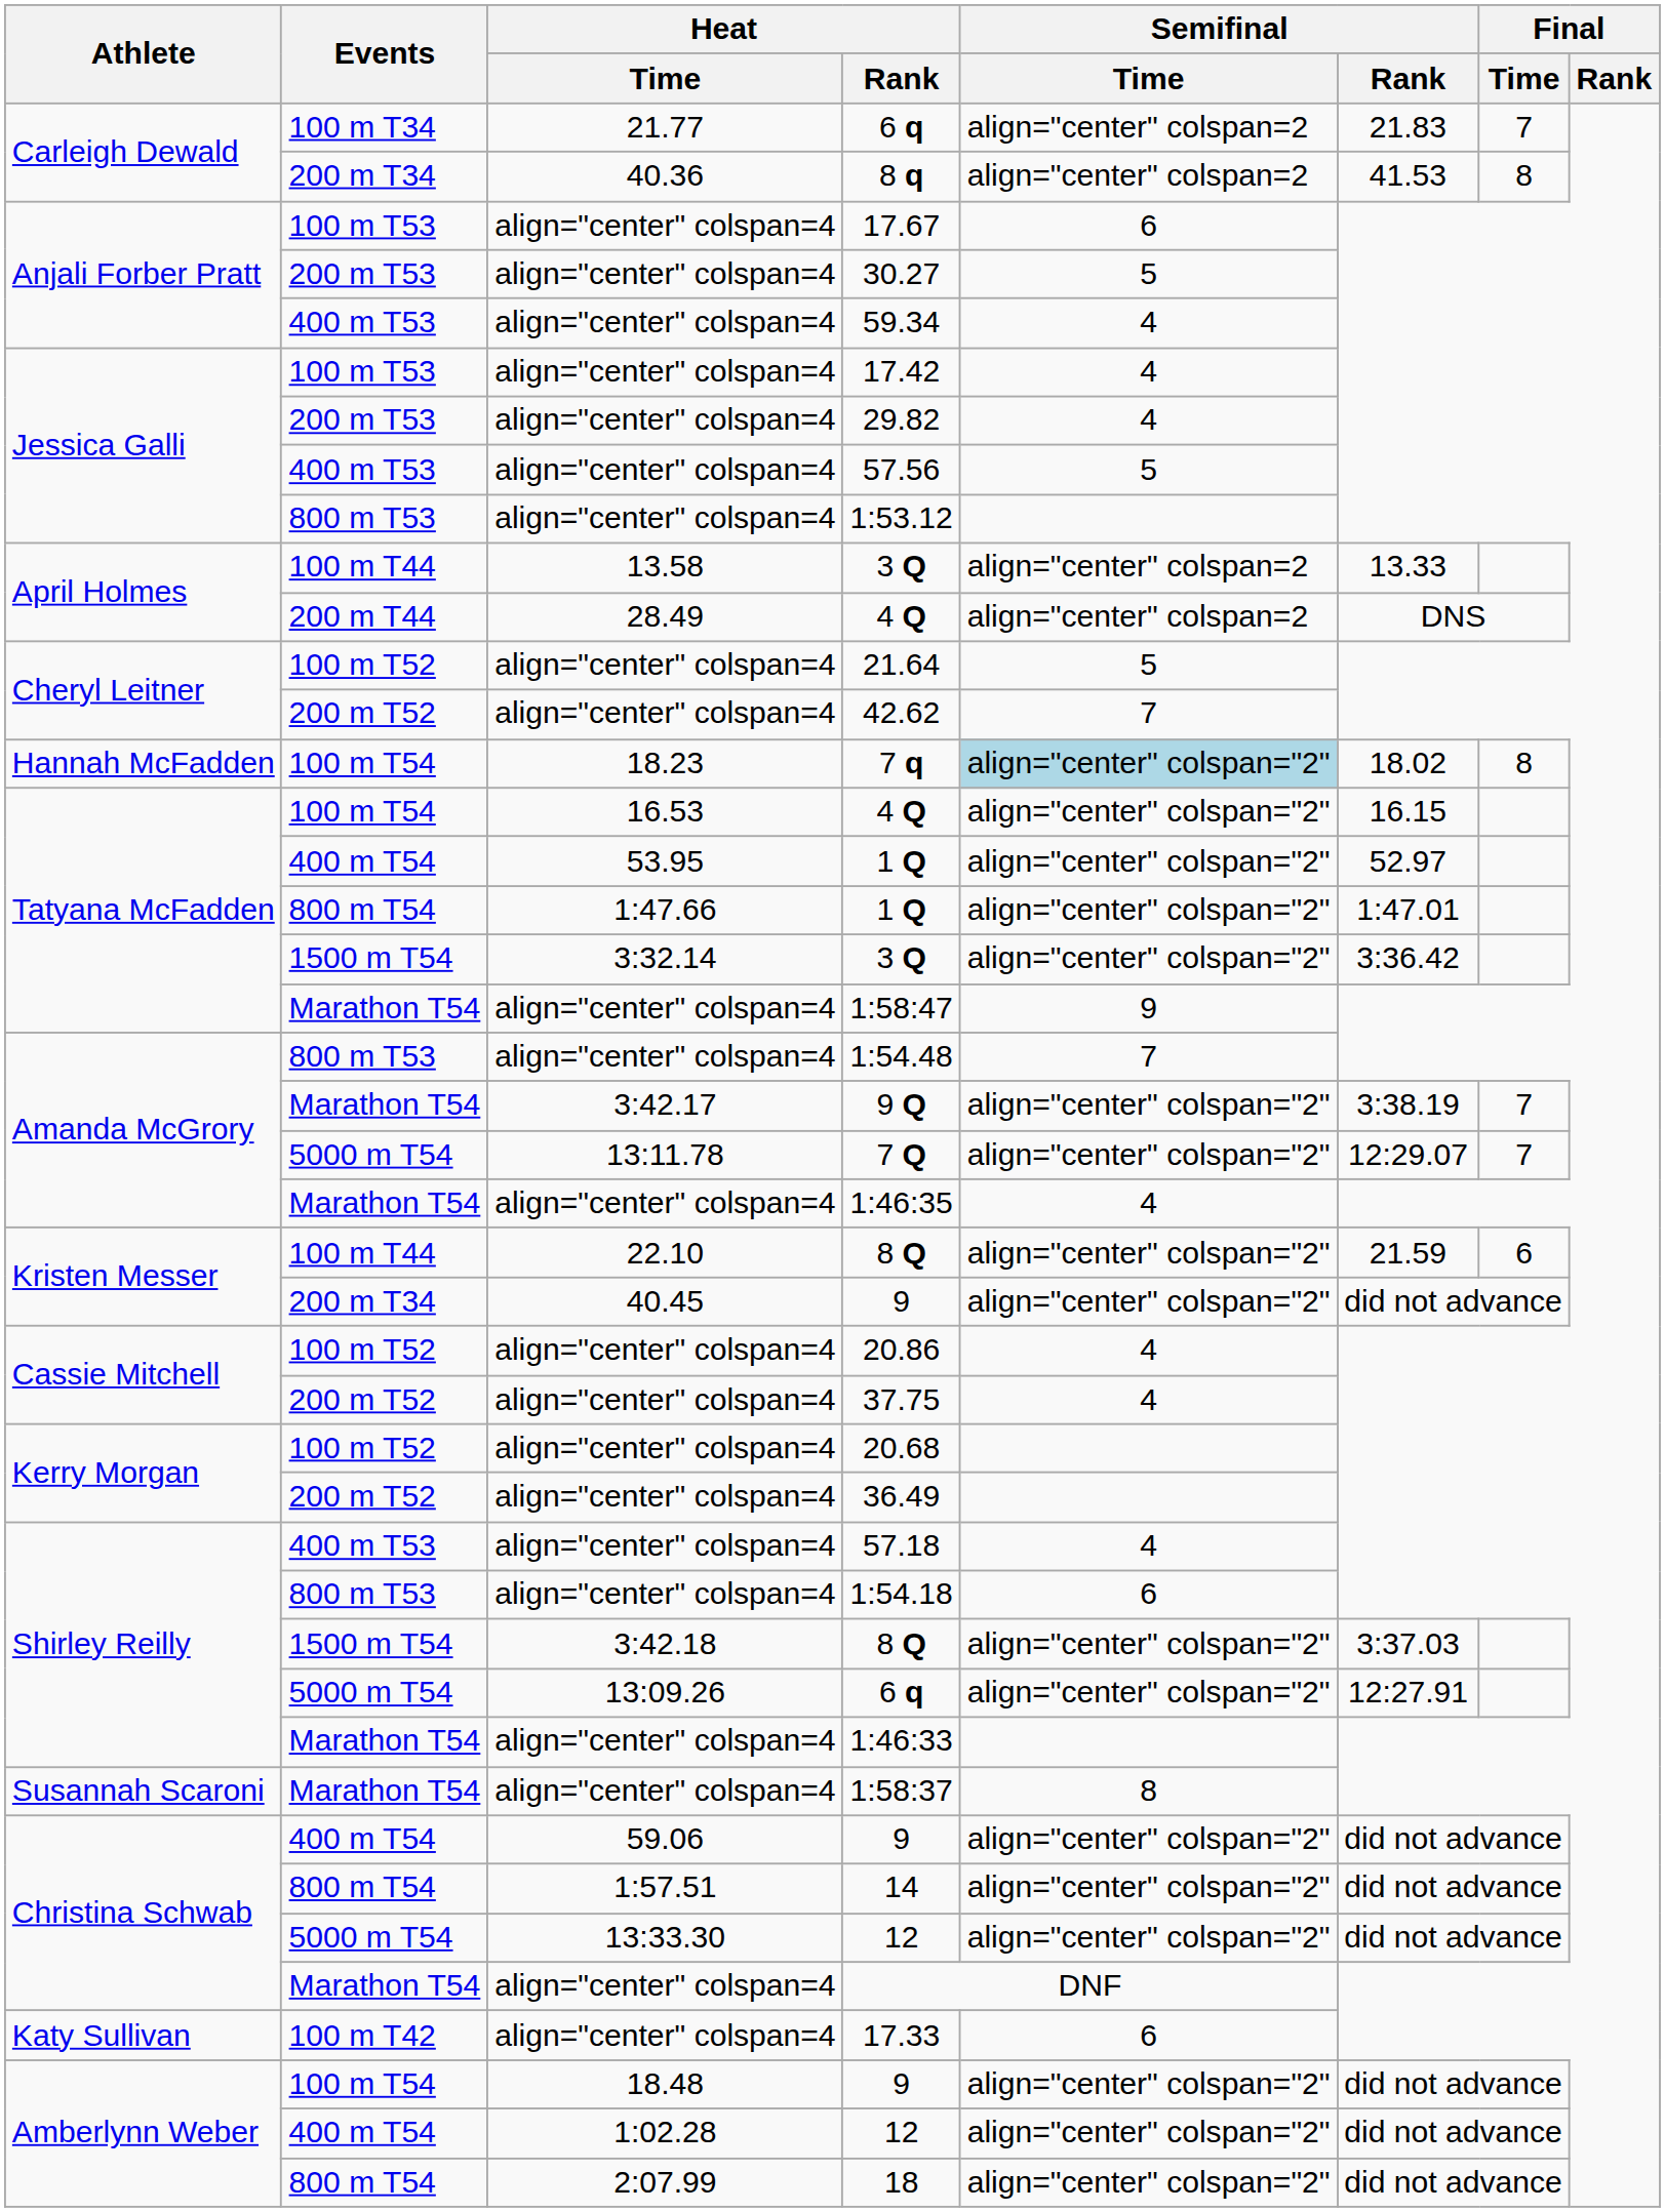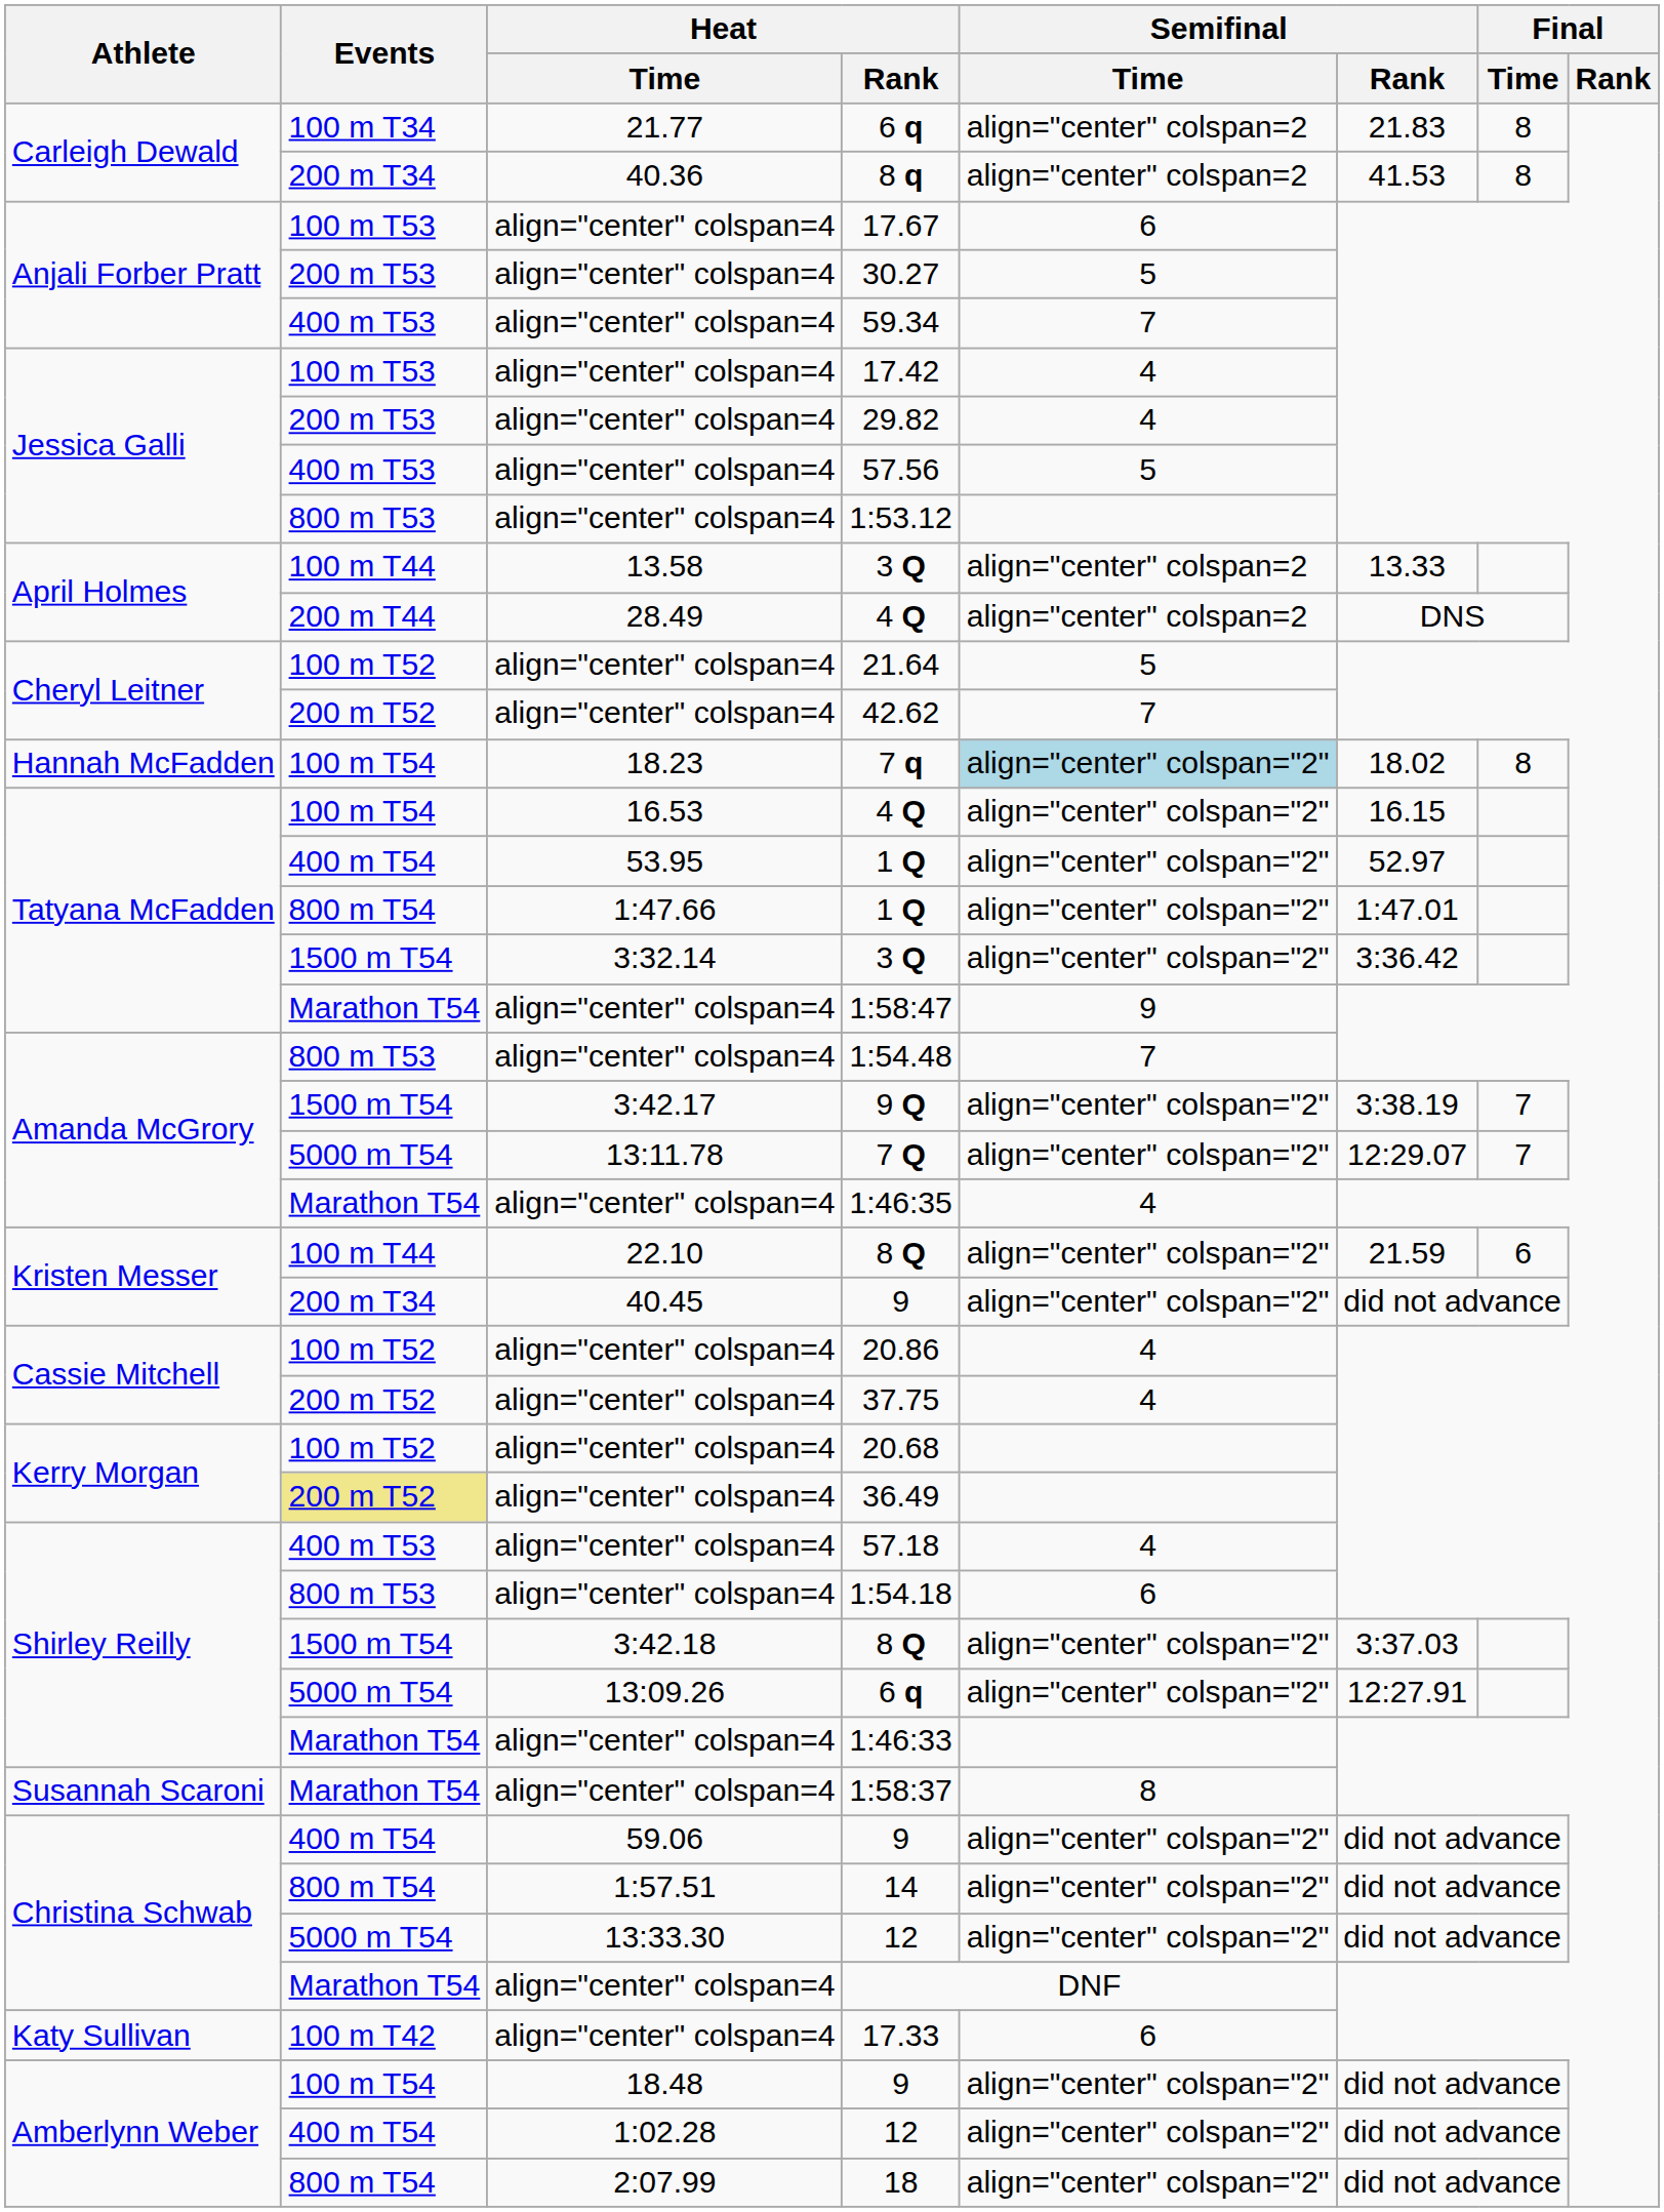21.77 / 6 q | Final / Time: 7 -> 8
59.34 | Semifinal / Time: 4 -> 7
9 Q | Events: Marathon T54 -> 1500 m T54
36.49 | Events: no background -> khaki background
